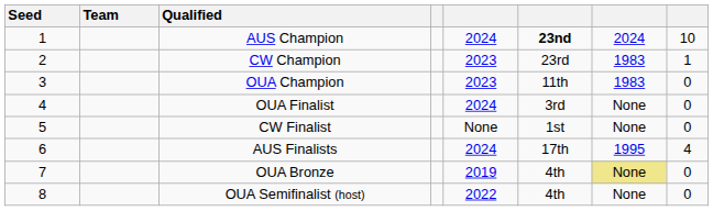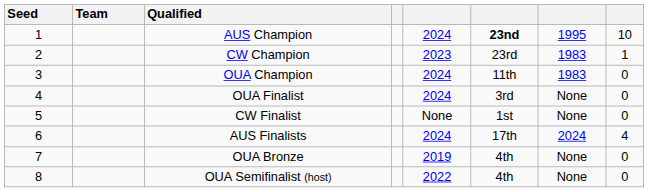AUS Champion | column 7: 2024 -> 1995
OUA Champion | column 5: 2023 -> 2024
AUS Finalists | column 7: 1995 -> 2024
OUA Bronze | column 7: khaki background -> no background
